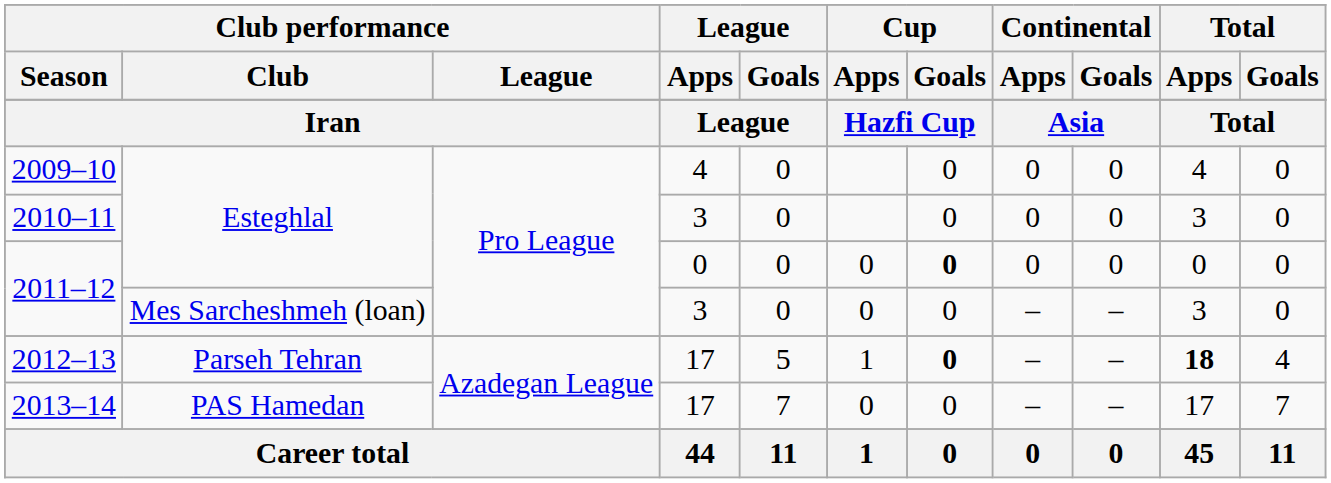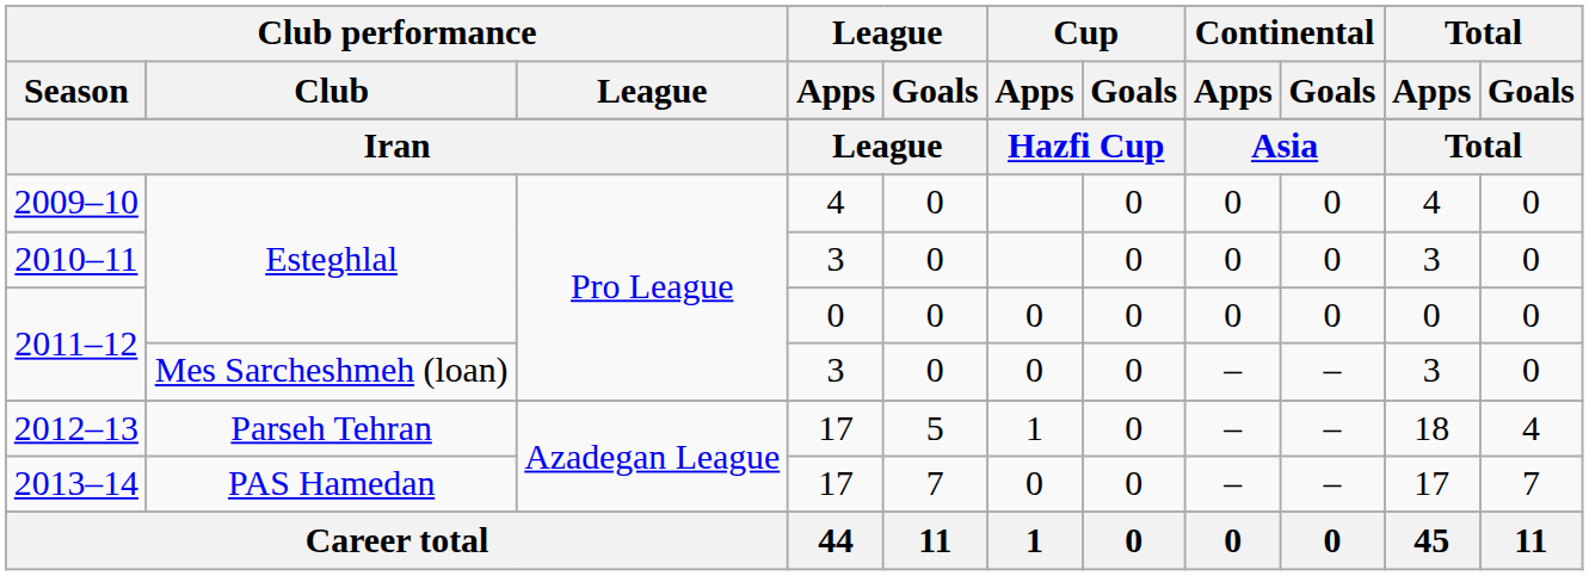2011–12 / Esteghlal | Cup / Goals: bold -> normal
2012–13 | Cup / Goals: bold -> normal
2012–13 | Total / Apps: bold -> normal
